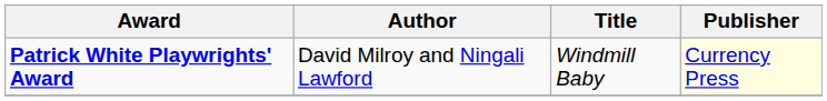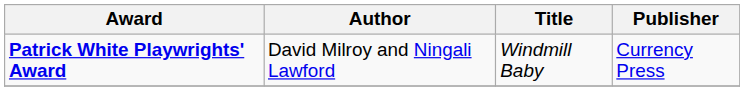Patrick White Playwrights' Award | Publisher: lightyellow background -> no background
